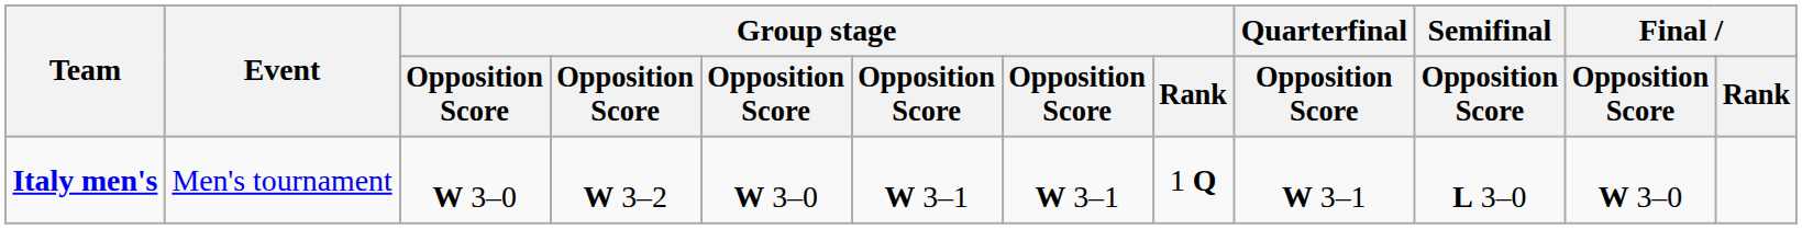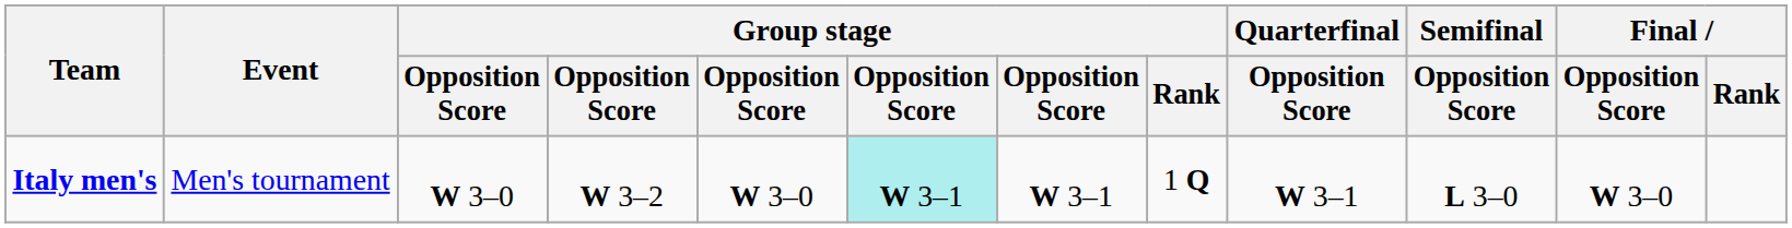Italy men's | column 6: no background -> paleturquoise background
